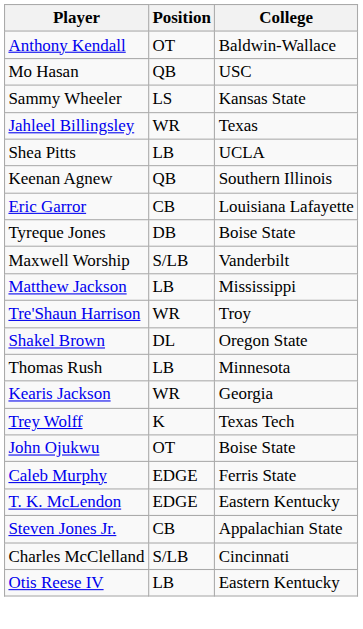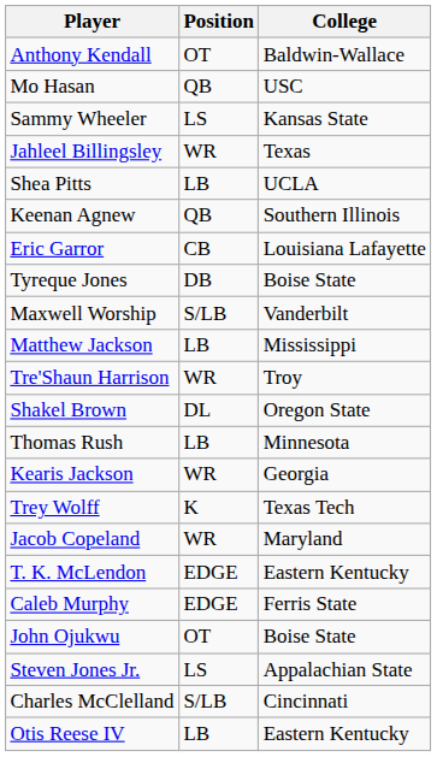+ row: Jacob Copeland | WR | Maryland
rows swapped: John Ojukwu <-> T. K. McLendon
Steven Jones Jr. | Position: CB -> LS
